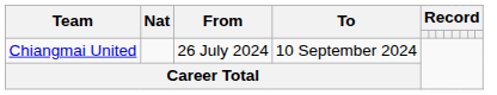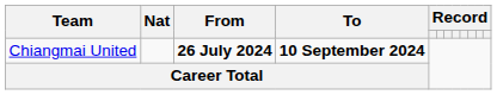Chiangmai United | From: normal -> bold
Chiangmai United | To: normal -> bold
